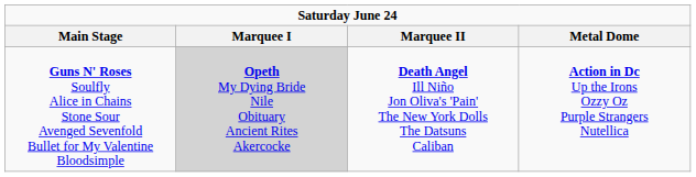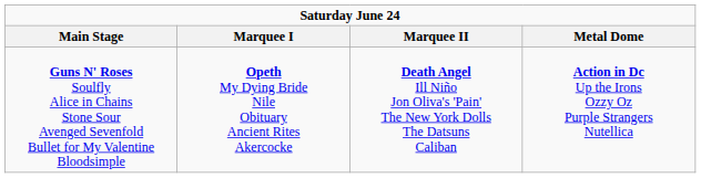row 3 | Marquee I: lightgrey background -> no background
